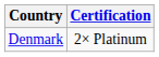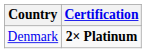Denmark | Certification: normal -> bold
